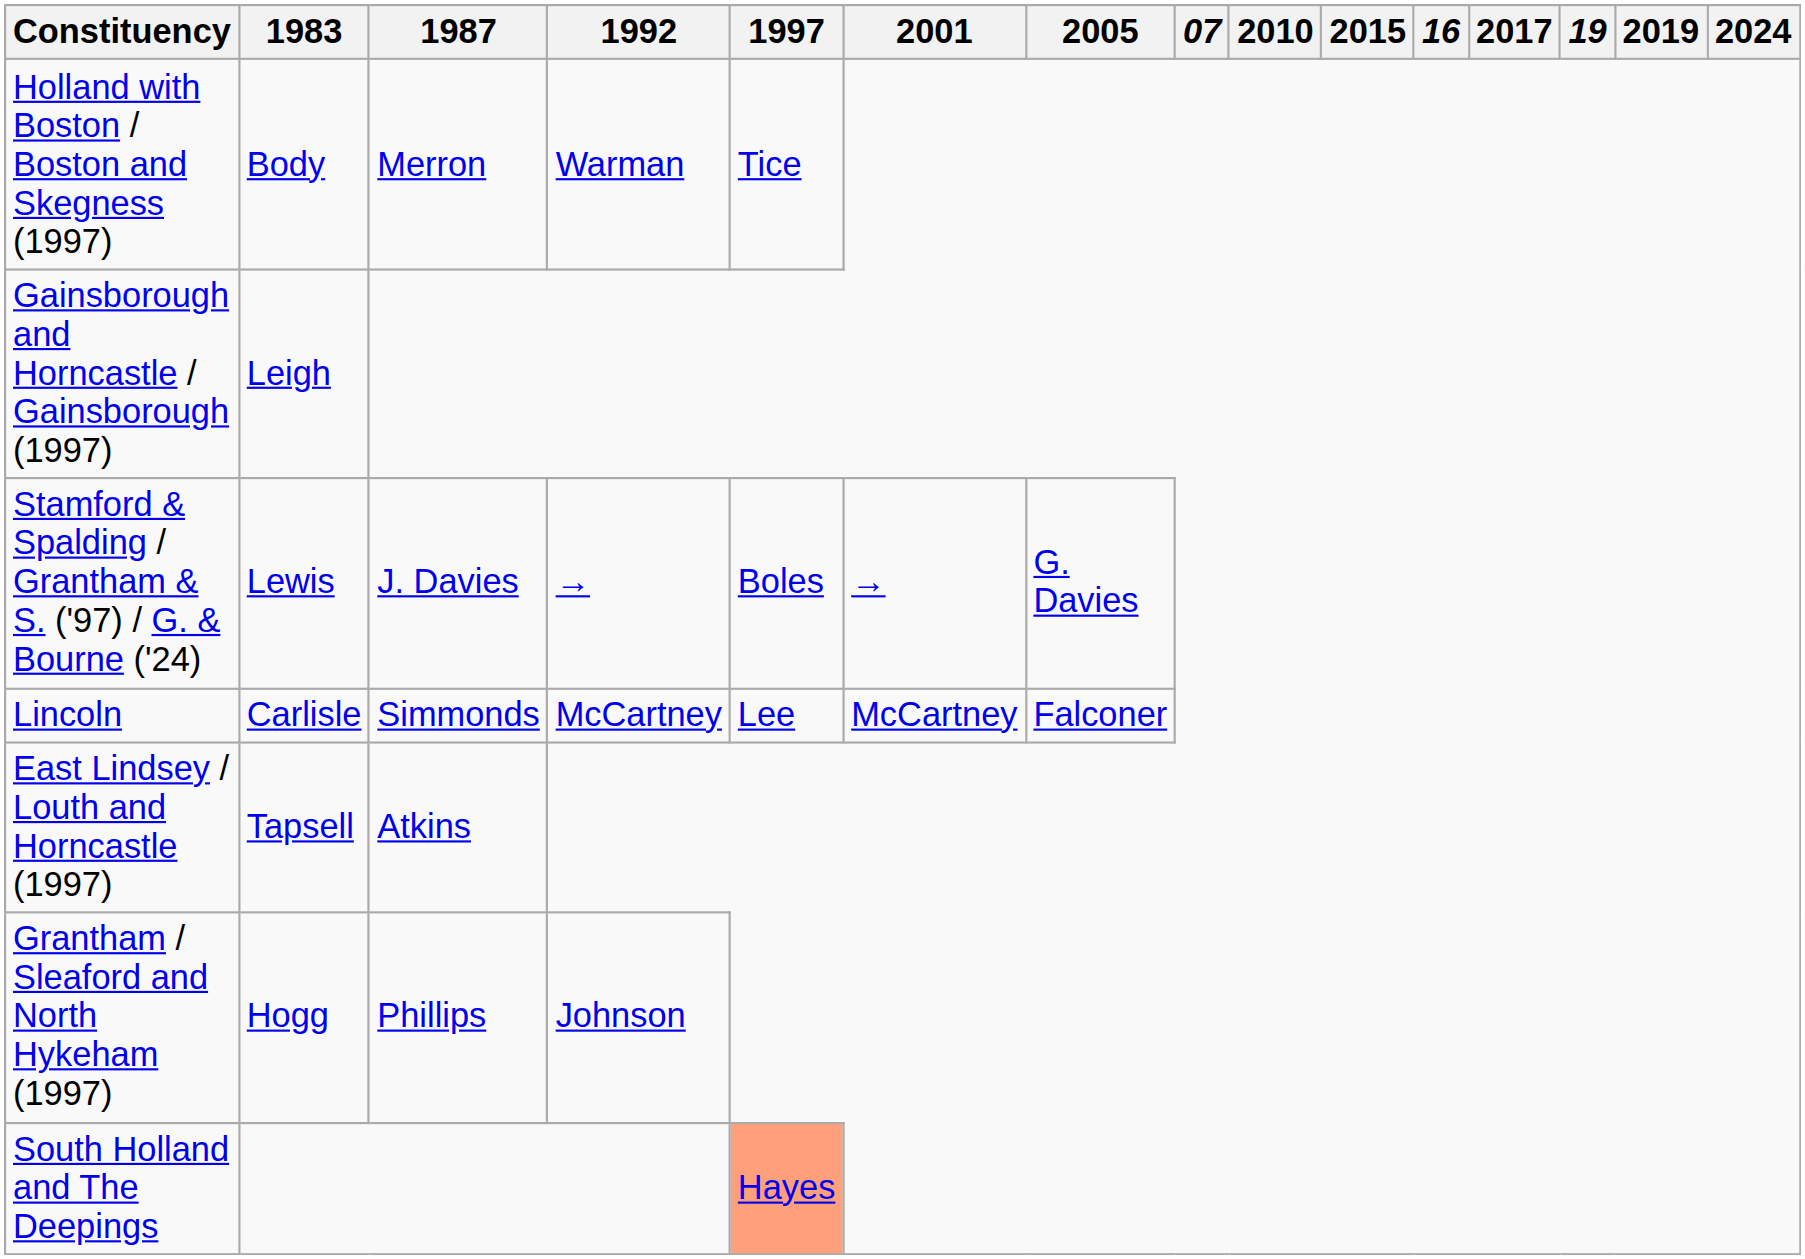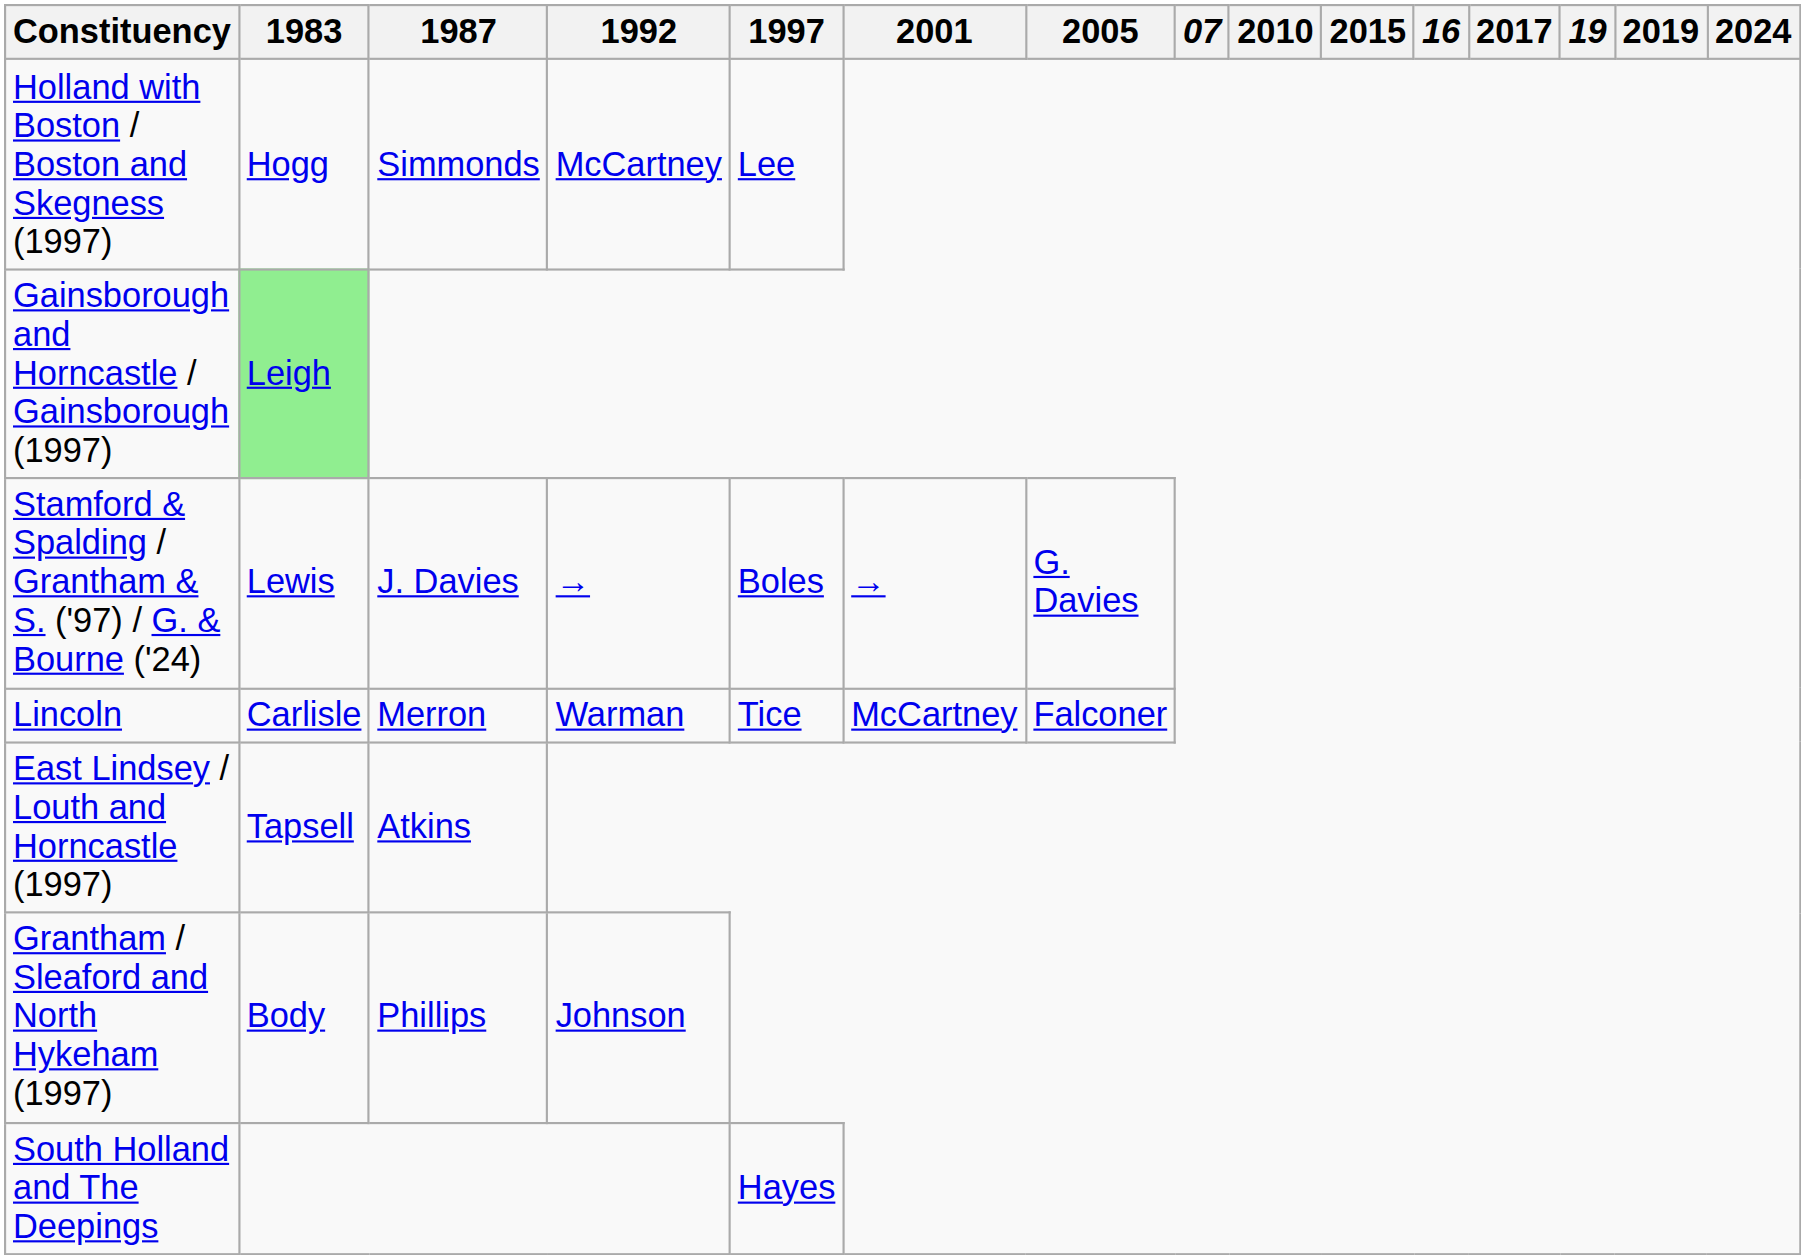Holland with Boston / Boston and Skegness (1997) | 1983: Body -> Hogg
Holland with Boston / Boston and Skegness (1997) | 1987: Merron -> Simmonds
Holland with Boston / Boston and Skegness (1997) | 1992: Warman -> McCartney
Holland with Boston / Boston and Skegness (1997) | 1997: Tice -> Lee
Gainsborough and Horncastle / Gainsborough (1997) | 1983: no background -> lightgreen background
Lincoln | 1987: Simmonds -> Merron
Lincoln | 1992: McCartney -> Warman
Lincoln | 1997: Lee -> Tice
Grantham / Sleaford and North Hykeham (1997) | 1983: Hogg -> Body
South Holland and The Deepings | 1997: lightsalmon background -> no background
